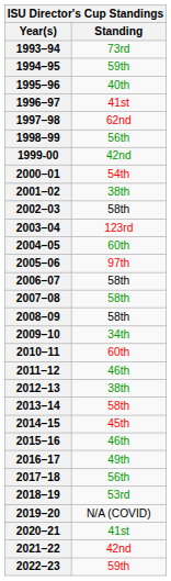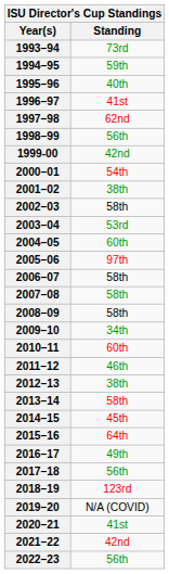2003–04 | Standing: 123rd -> 53rd
2015–16 | Standing: 46th -> 64th
2018–19 | Standing: 53rd -> 123rd
2022–23 | Standing: 59th -> 56th
